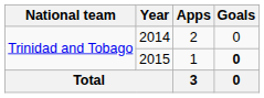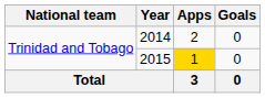2015 | Apps: no background -> gold background
2015 | Goals: bold -> normal
